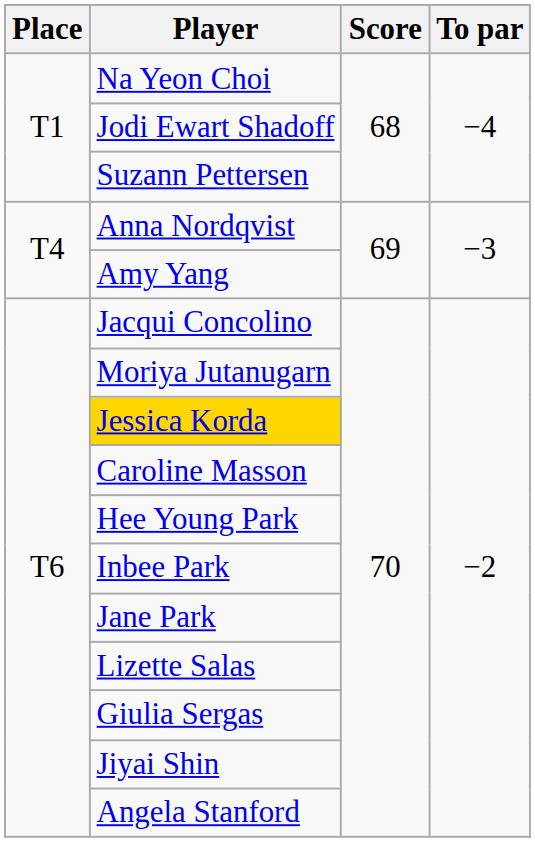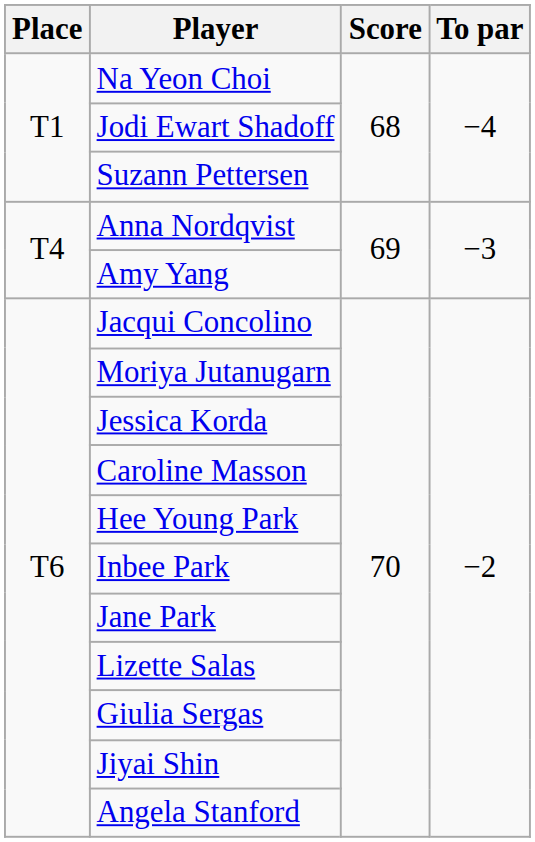Jessica Korda | Player: gold background -> no background
